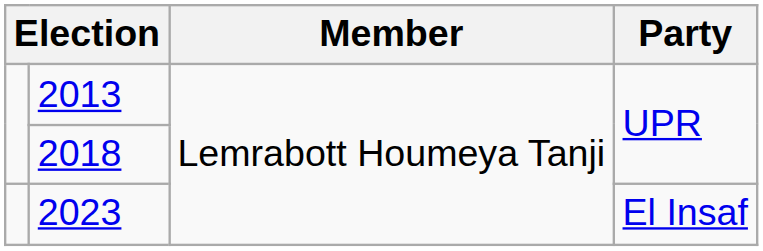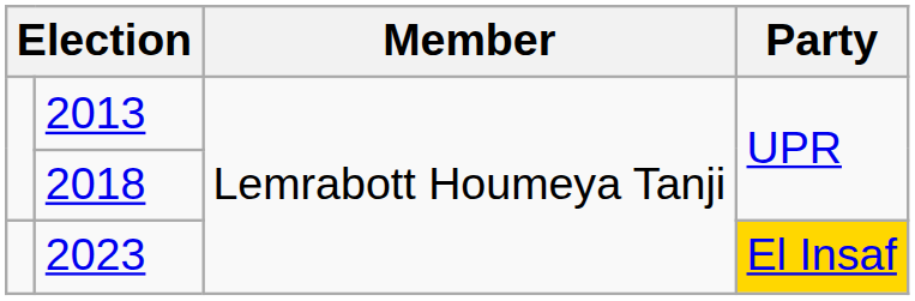2023 | Party: no background -> gold background
